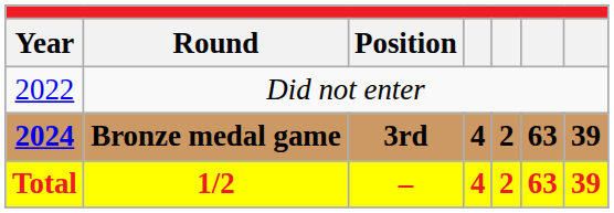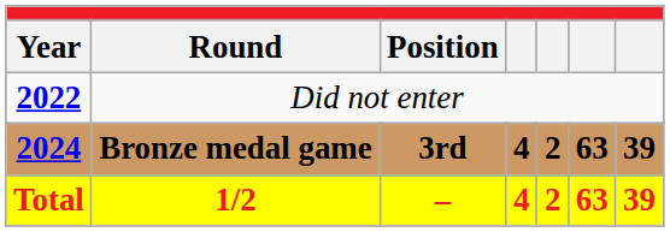Did not enter | Year: normal -> bold
